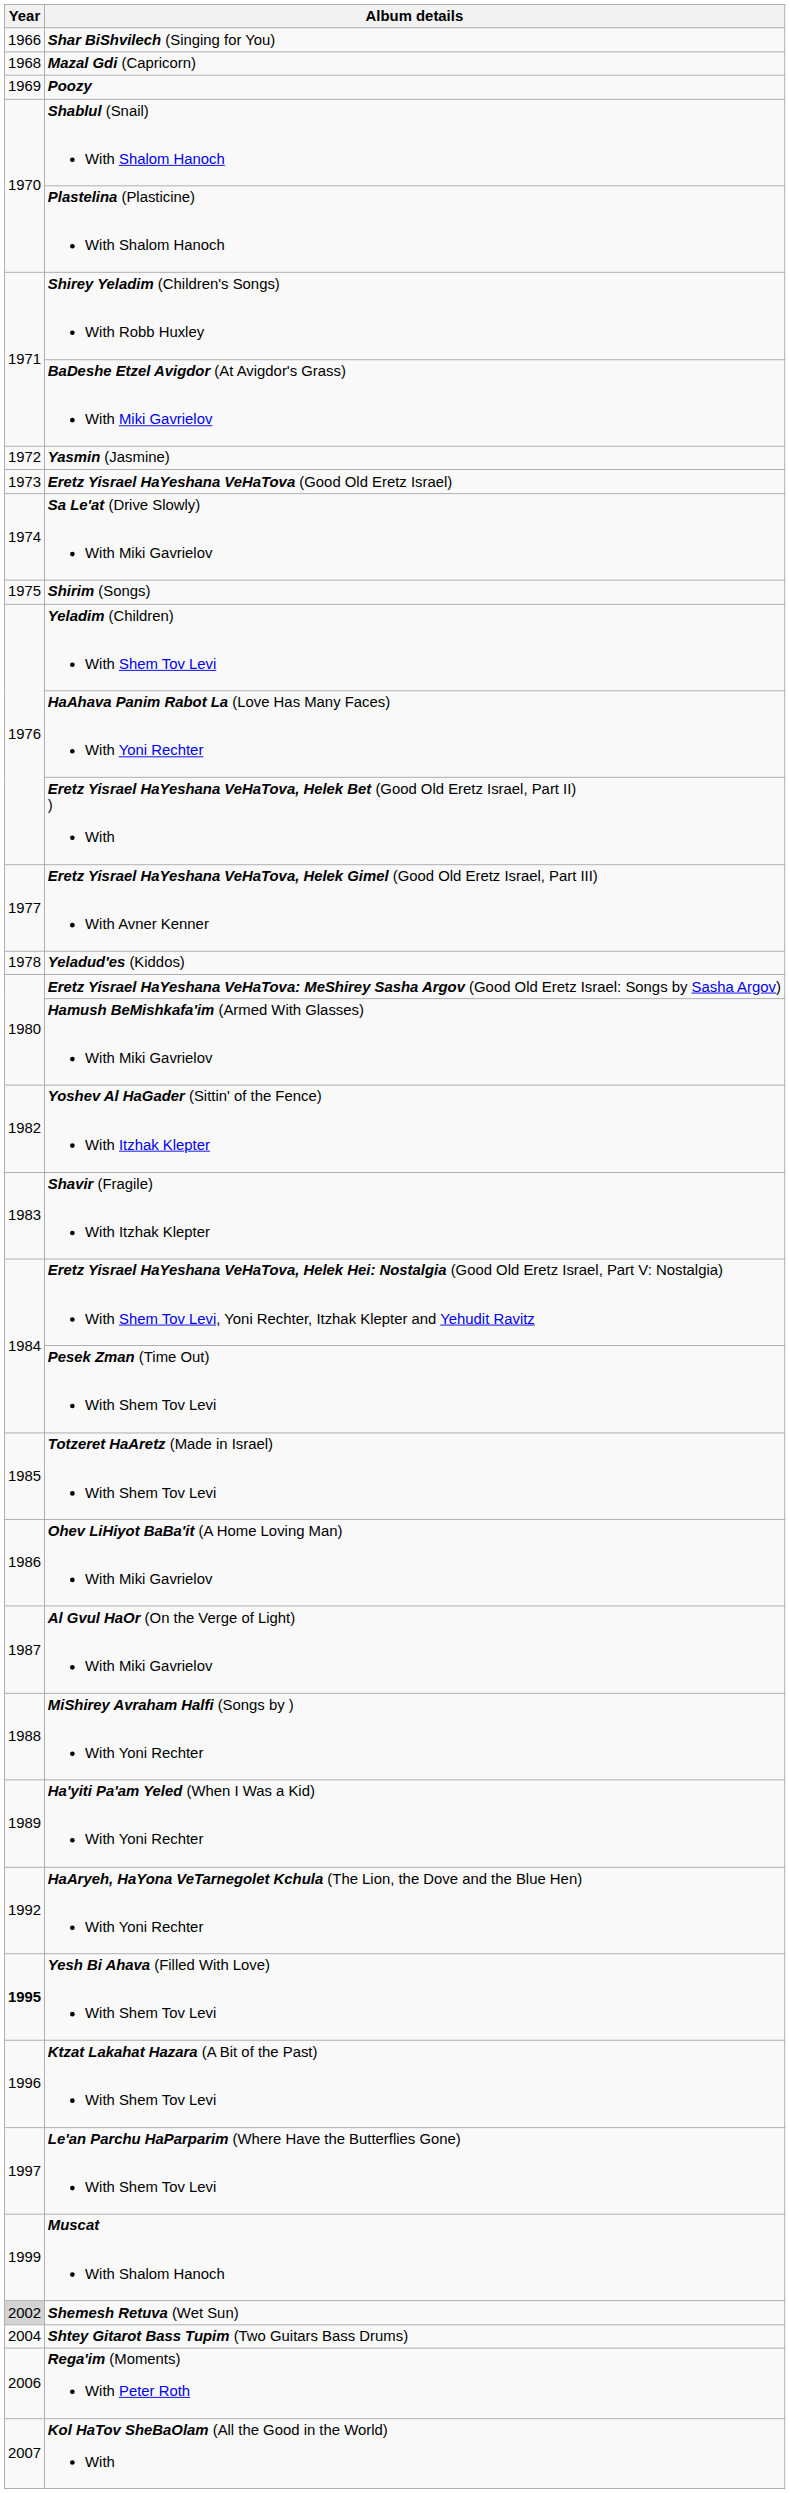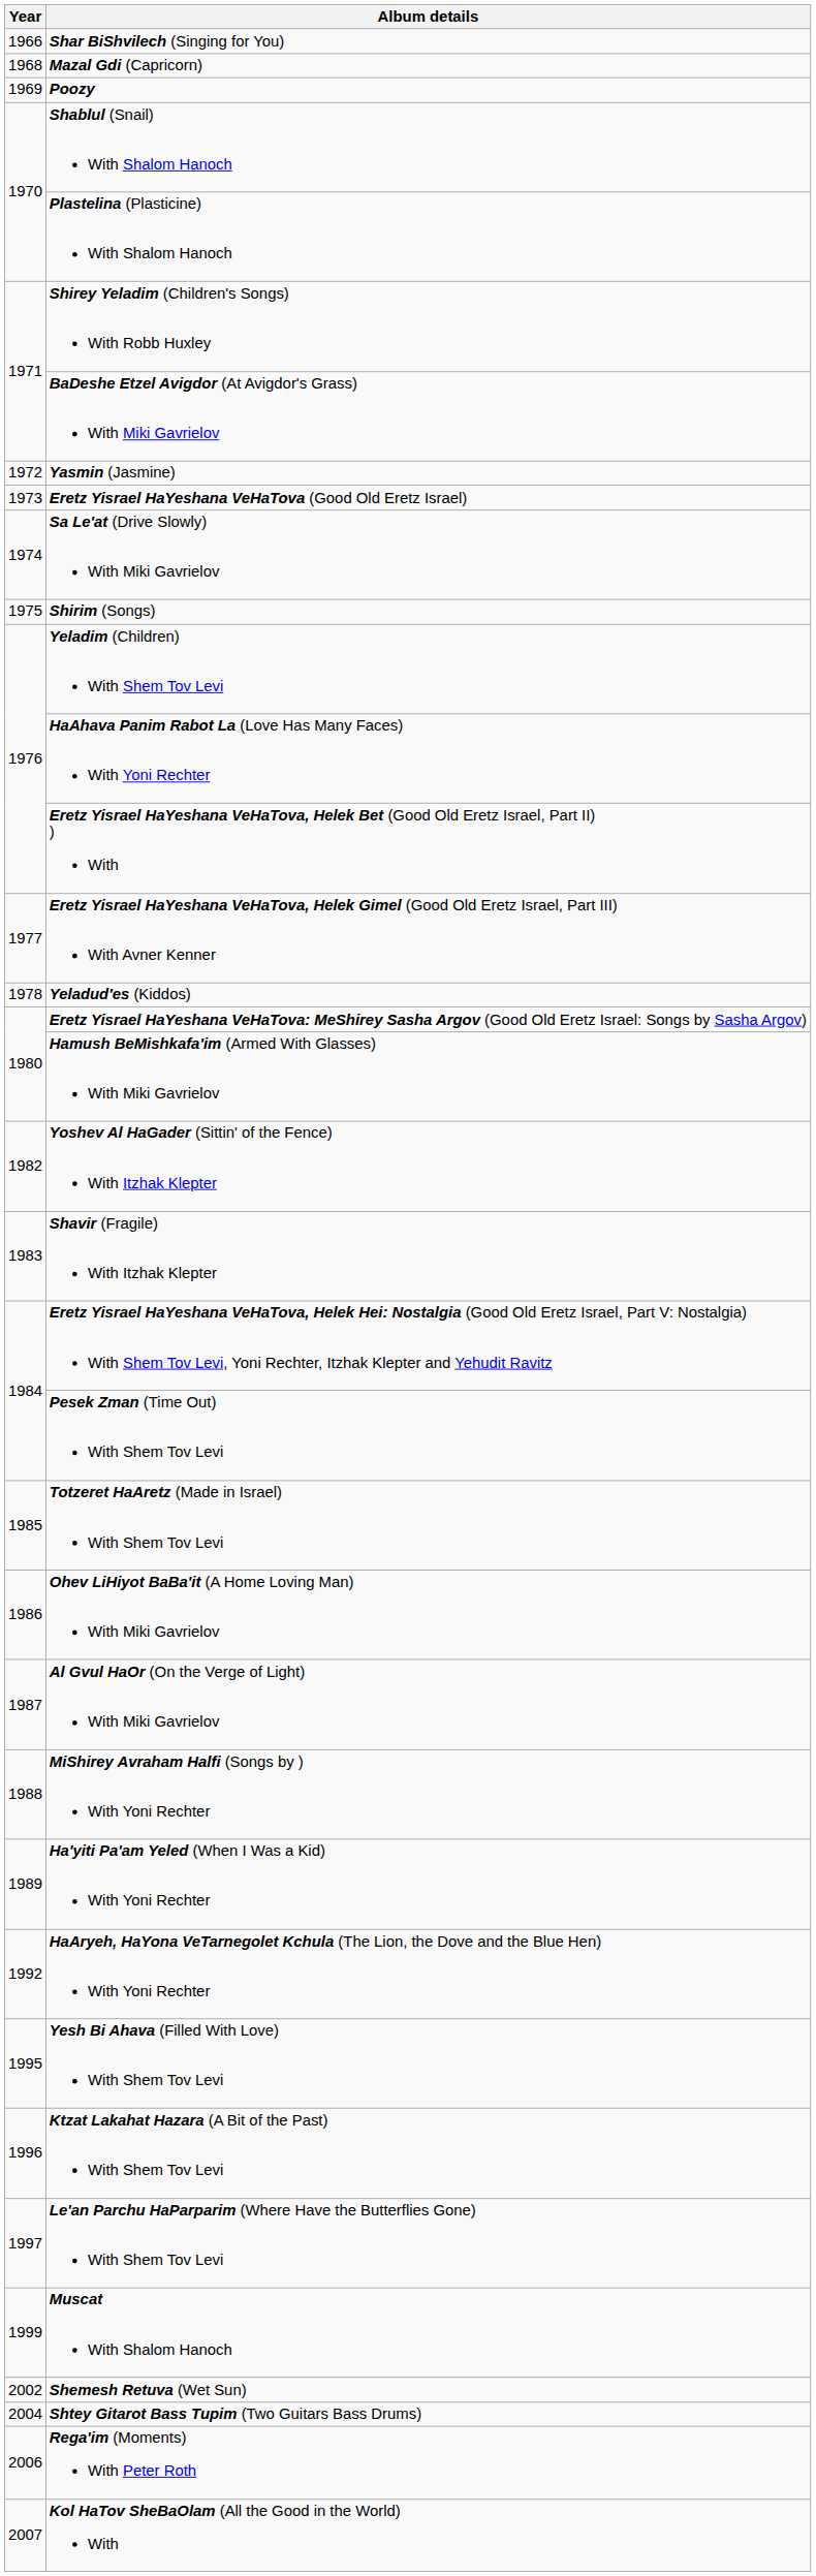Yesh Bi Ahava (Filled With Love) With Shem Tov Levi | Year: bold -> normal
Shemesh Retuva (Wet Sun) | Year: lightgrey background -> no background
